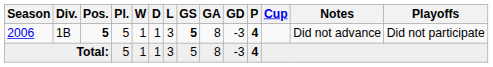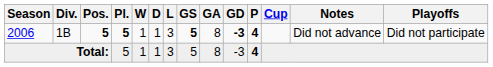2006 | Pl.: normal -> bold
2006 | GD: normal -> bold
